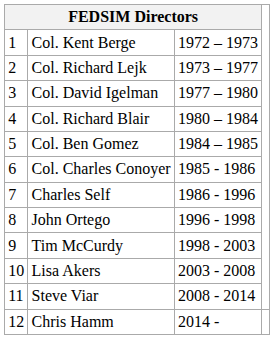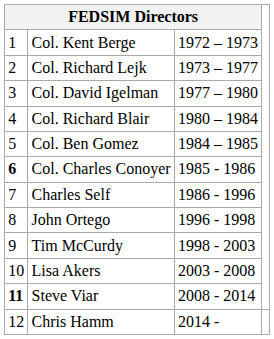Col. Charles Conoyer | column 1: normal -> bold
Steve Viar | column 1: normal -> bold
